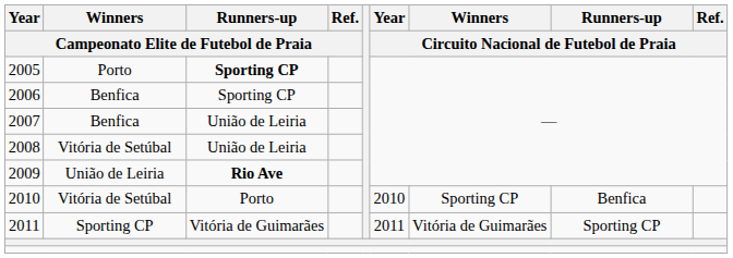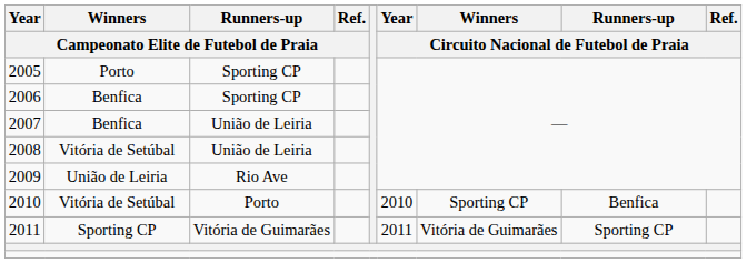2005 | Runners-up / Campeonato Elite de Futebol de Praia: bold -> normal
2009 | Runners-up / Campeonato Elite de Futebol de Praia: bold -> normal
